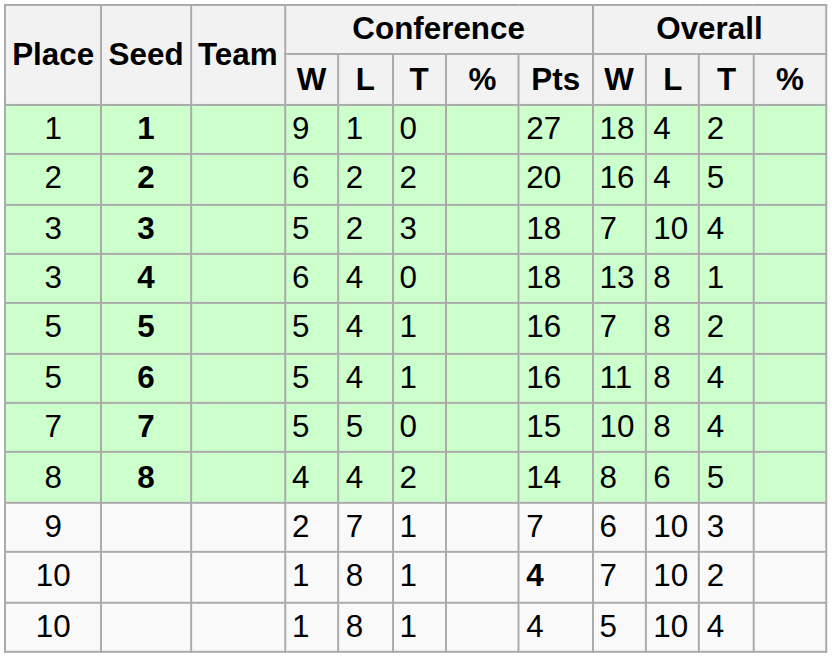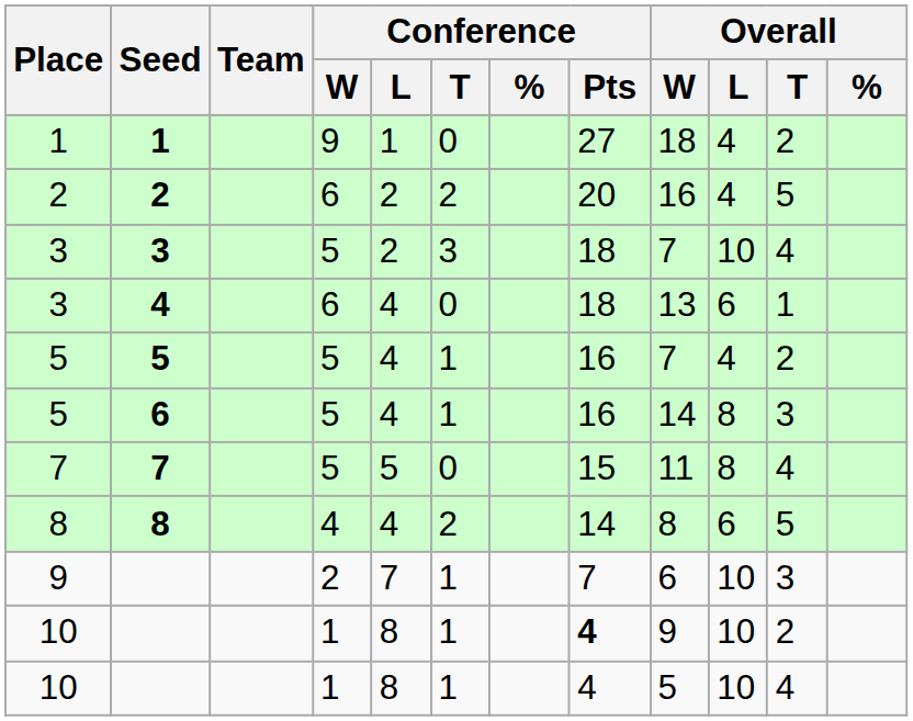row 6 | Overall / L: 8 -> 6
row 7 | Overall / L: 8 -> 4
row 8 | Overall / W: 11 -> 14
row 8 | Overall / T: 4 -> 3
row 9 | Overall / W: 10 -> 11
row 12 | Overall / W: 7 -> 9
